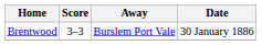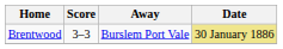Brentwood | Date: no background -> khaki background
